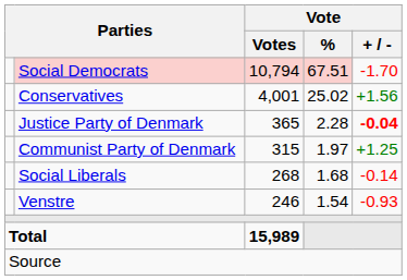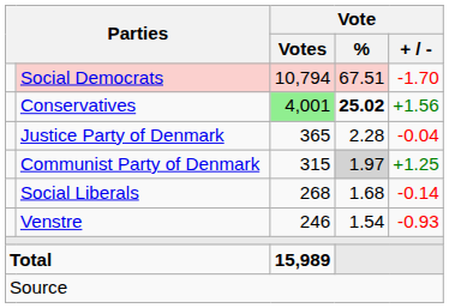Conservatives | Vote / Votes: no background -> lightgreen background
Conservatives | Vote / %: normal -> bold
Justice Party of Denmark | Vote / + / -: bold -> normal
Communist Party of Denmark | Vote / %: no background -> lightgrey background
